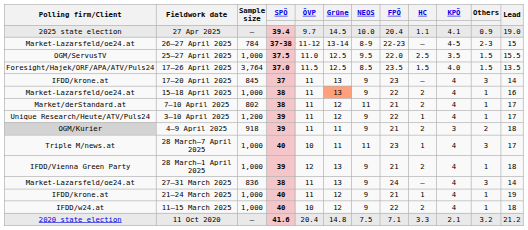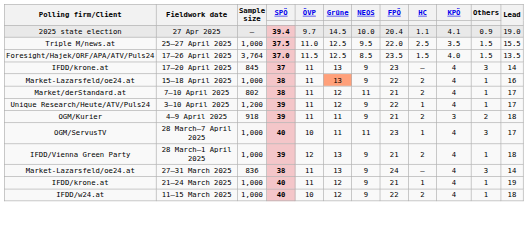- row: Market-Lazarsfeld/oe24.at | 26–27 April 2025 | 784 | 37-38 | 11-12 | 13-14 | 8-9 | 22-23 | – | 4-5 | 2-3 | 15
25–27 April 2025 | Polling firm/Client: OGM/ServusTV -> Triple M/news.at
4–9 April 2025 | Polling firm/Client: lightgrey background -> no background
28 March–7 April 2025 | Polling firm/Client: Triple M/news.at -> OGM/ServusTV
- row: 2020 state election | 11 Oct 2020 | – | 41.6 | 20.4 | 14.8 | 7.5 | 7.1 | 3.3 | 2.1 | 3.2 | 21.2
